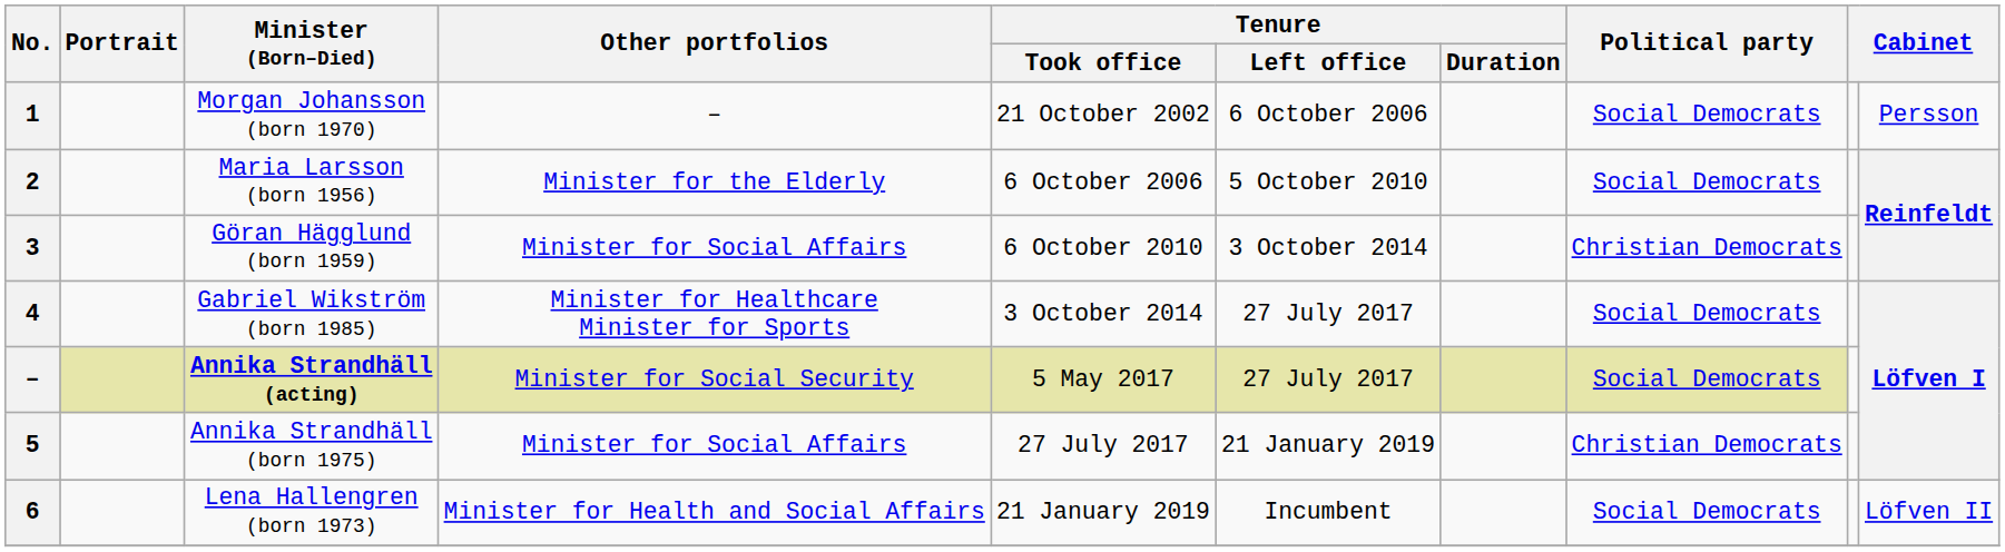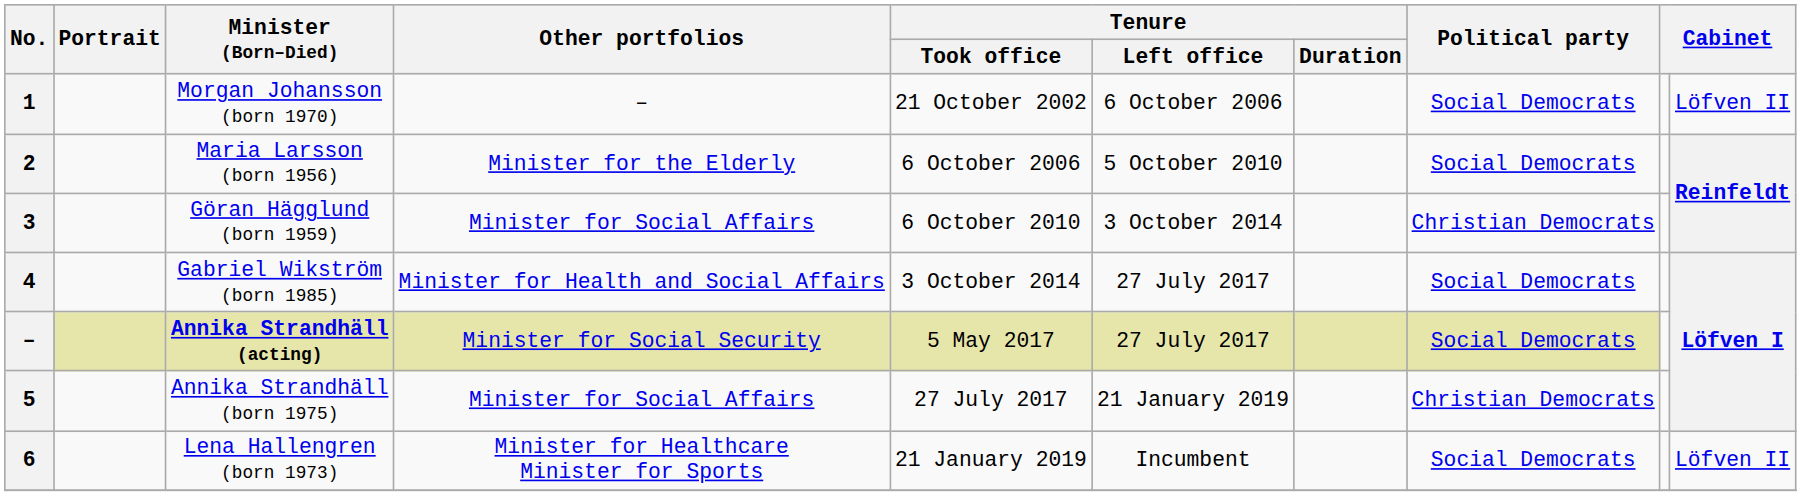Morgan Johansson (born 1970) | column 10: Persson -> Löfven II
Gabriel Wikström (born 1985) | Other portfolios: Minister for Healthcare Minister for Sports -> Minister for Health and Social Affairs
Lena Hallengren (born 1973) | Other portfolios: Minister for Health and Social Affairs -> Minister for Healthcare Minister for Sports
